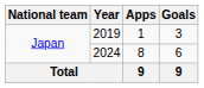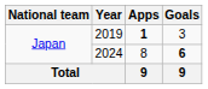2019 | Apps: normal -> bold
2024 | Goals: normal -> bold
